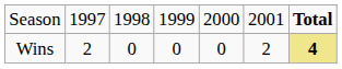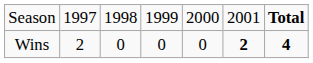Wins | column 6: normal -> bold
Wins | column 7: khaki background -> no background
